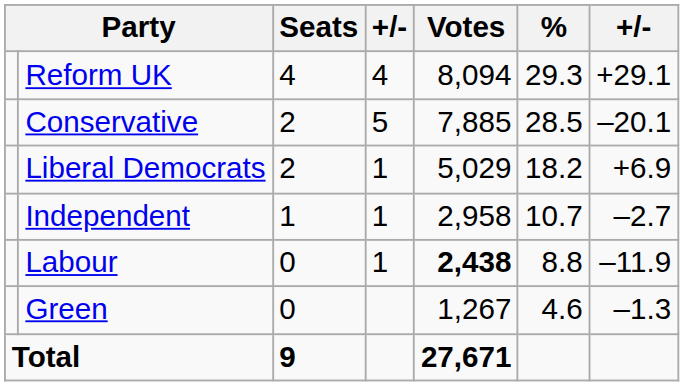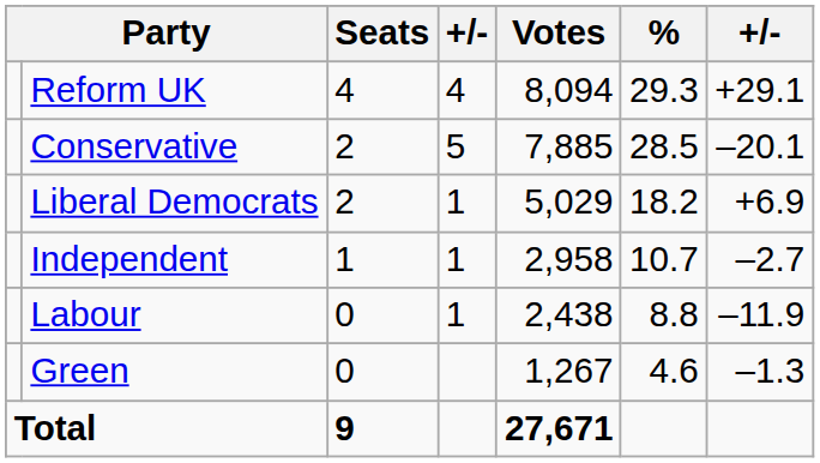Labour | Votes: bold -> normal
